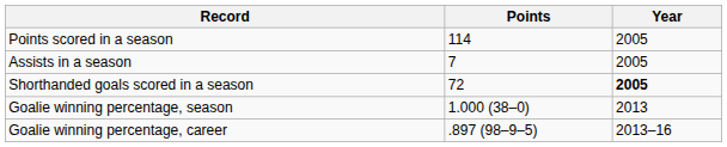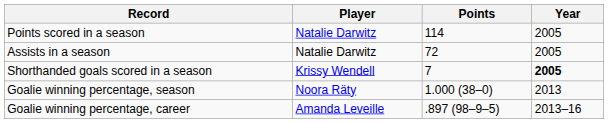+ column: Player | Natalie Darwitz | Natalie Darwitz | Krissy Wendell | Noora Räty | Amanda Leveille
Assists in a season | Points: 7 -> 72
Shorthanded goals scored in a season | Points: 72 -> 7
